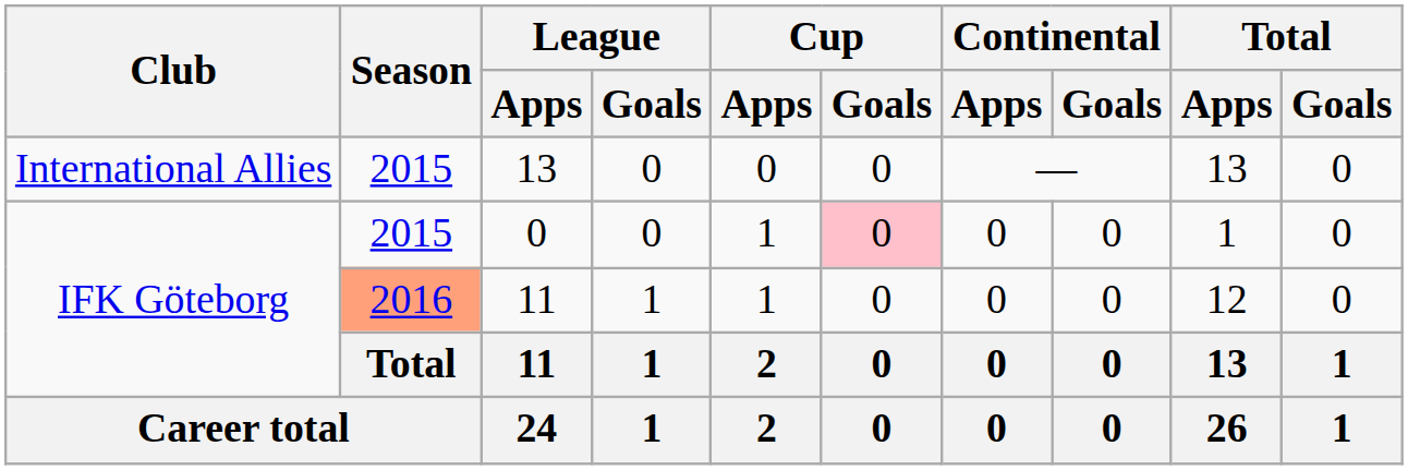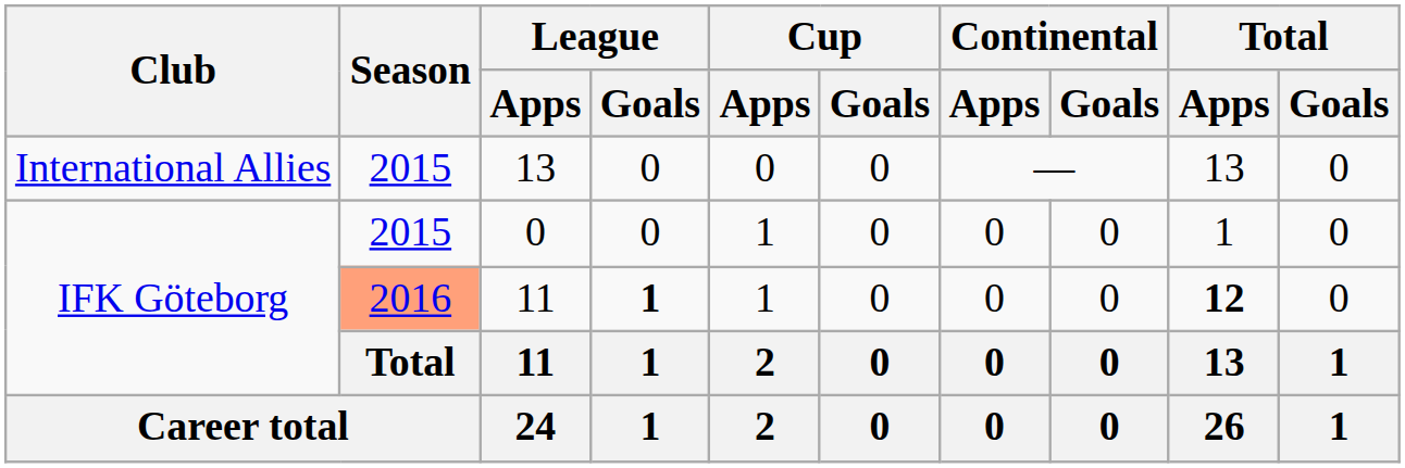row 4 | Cup / Goals: pink background -> no background
row 5 | League / Goals: normal -> bold
row 5 | Total / Apps: normal -> bold
